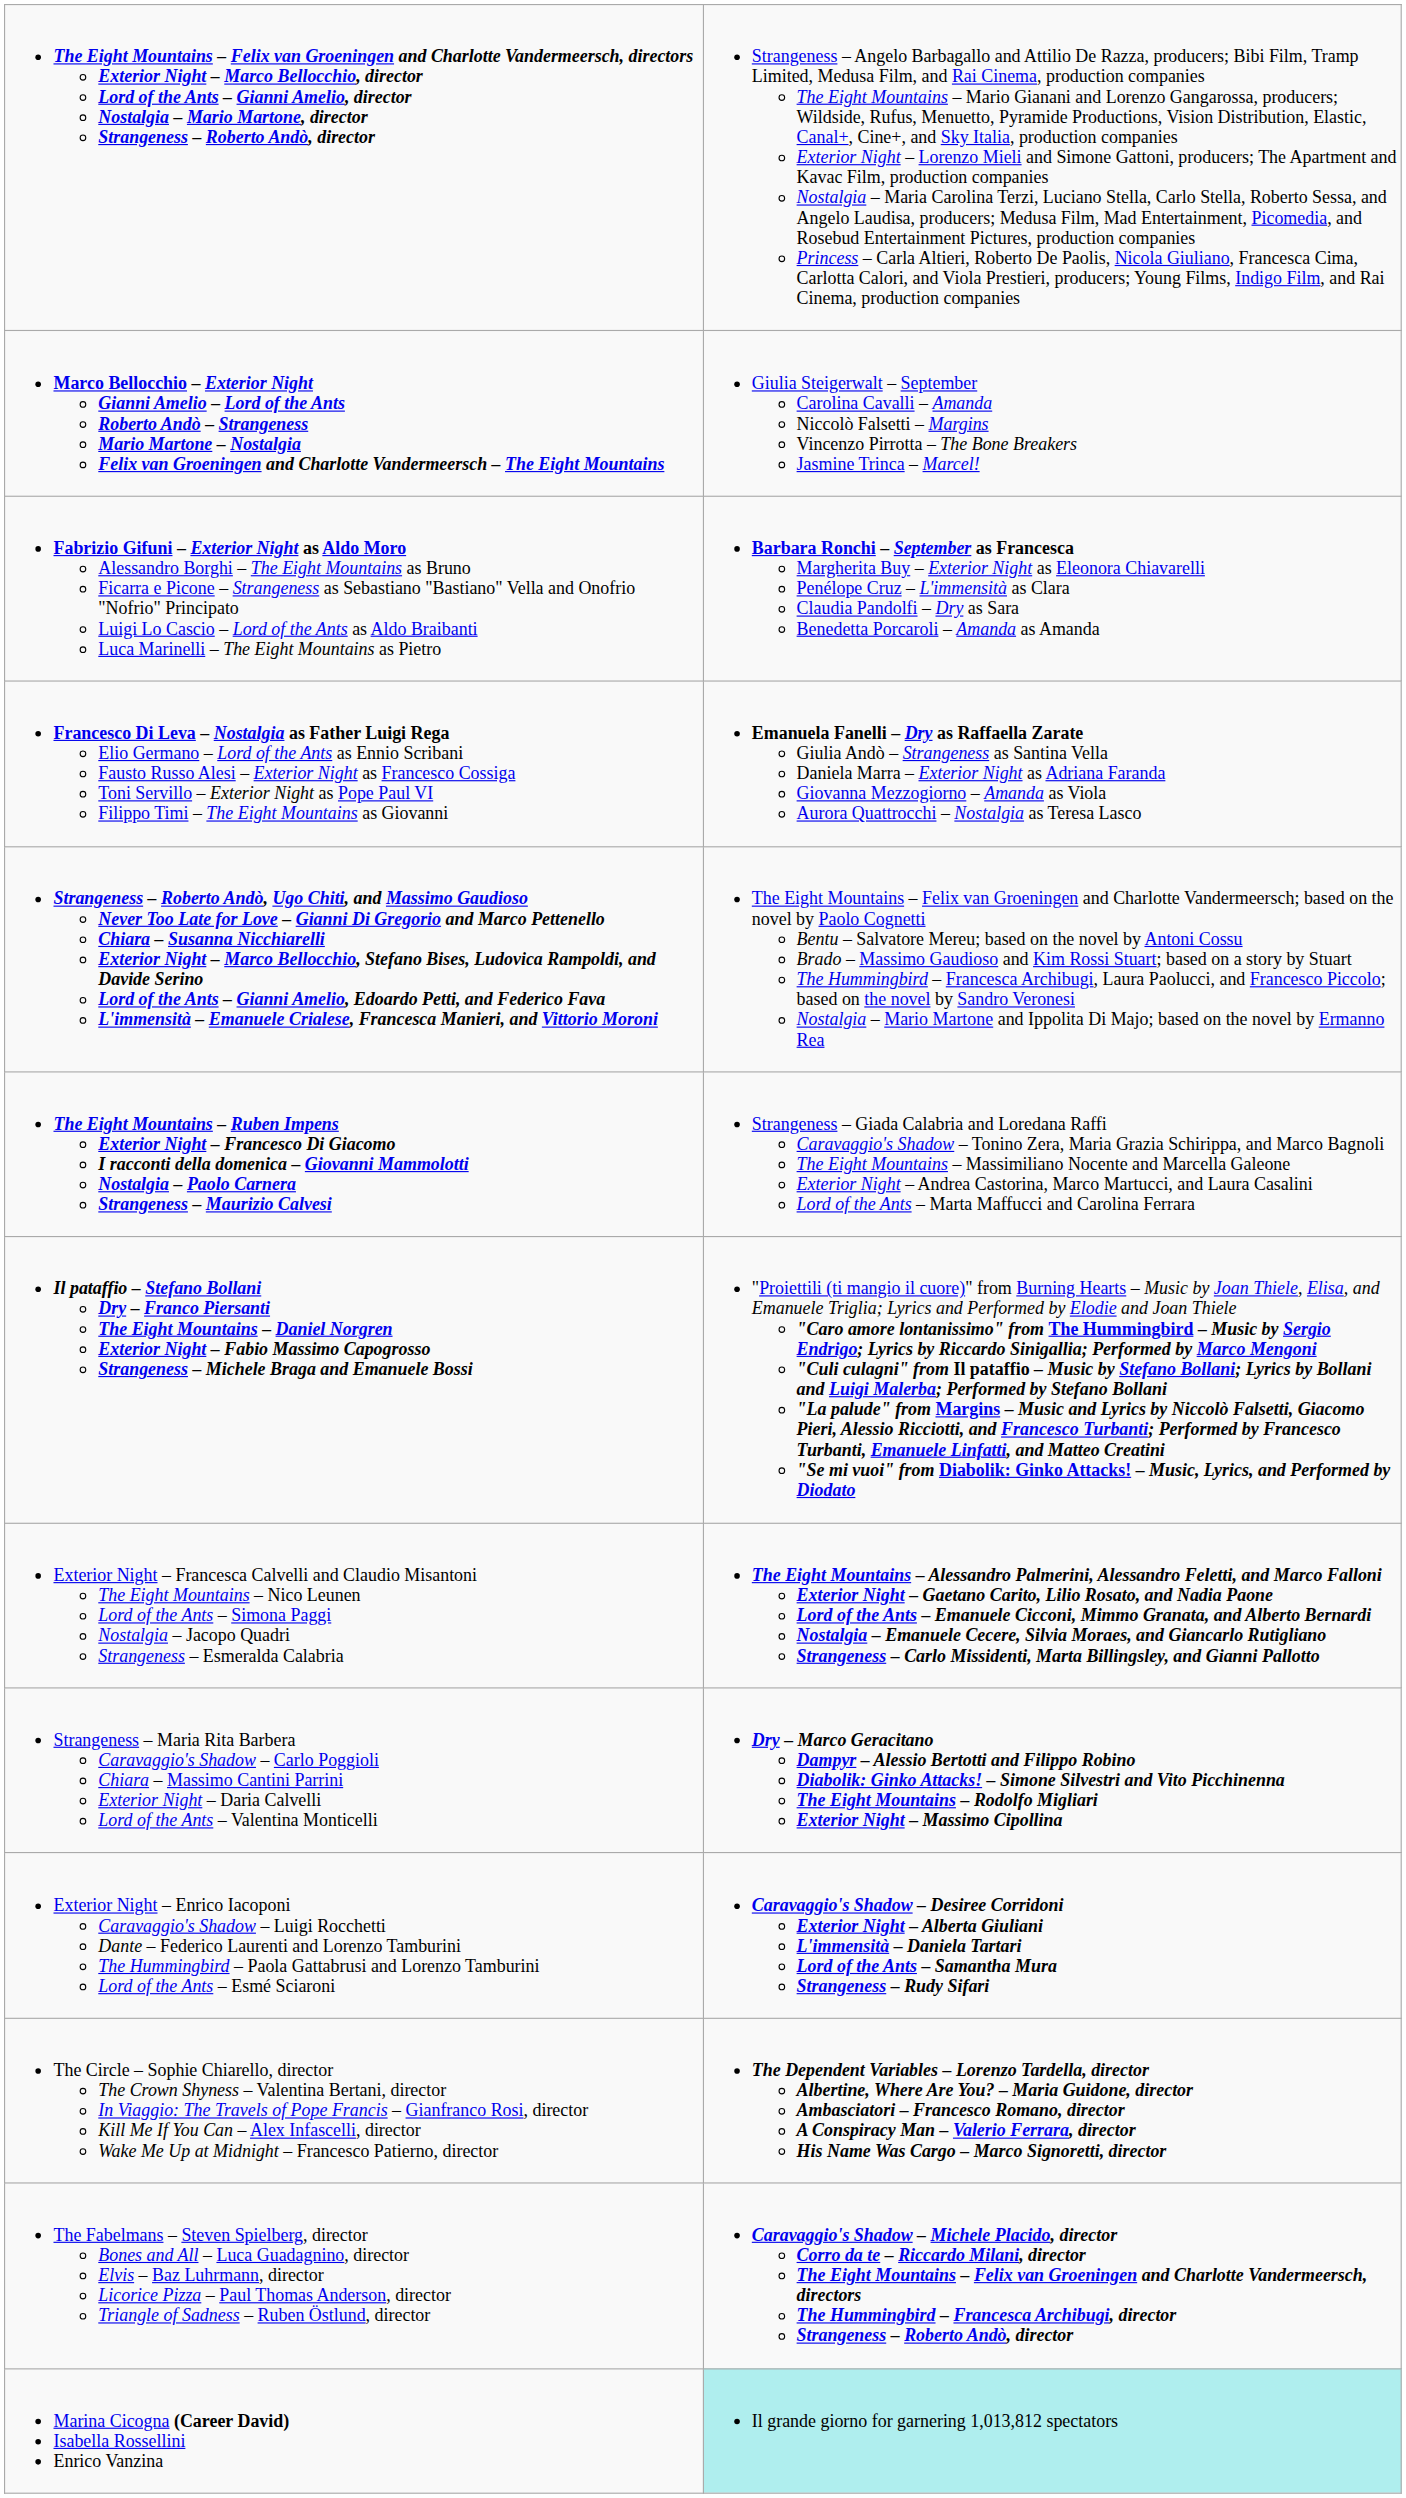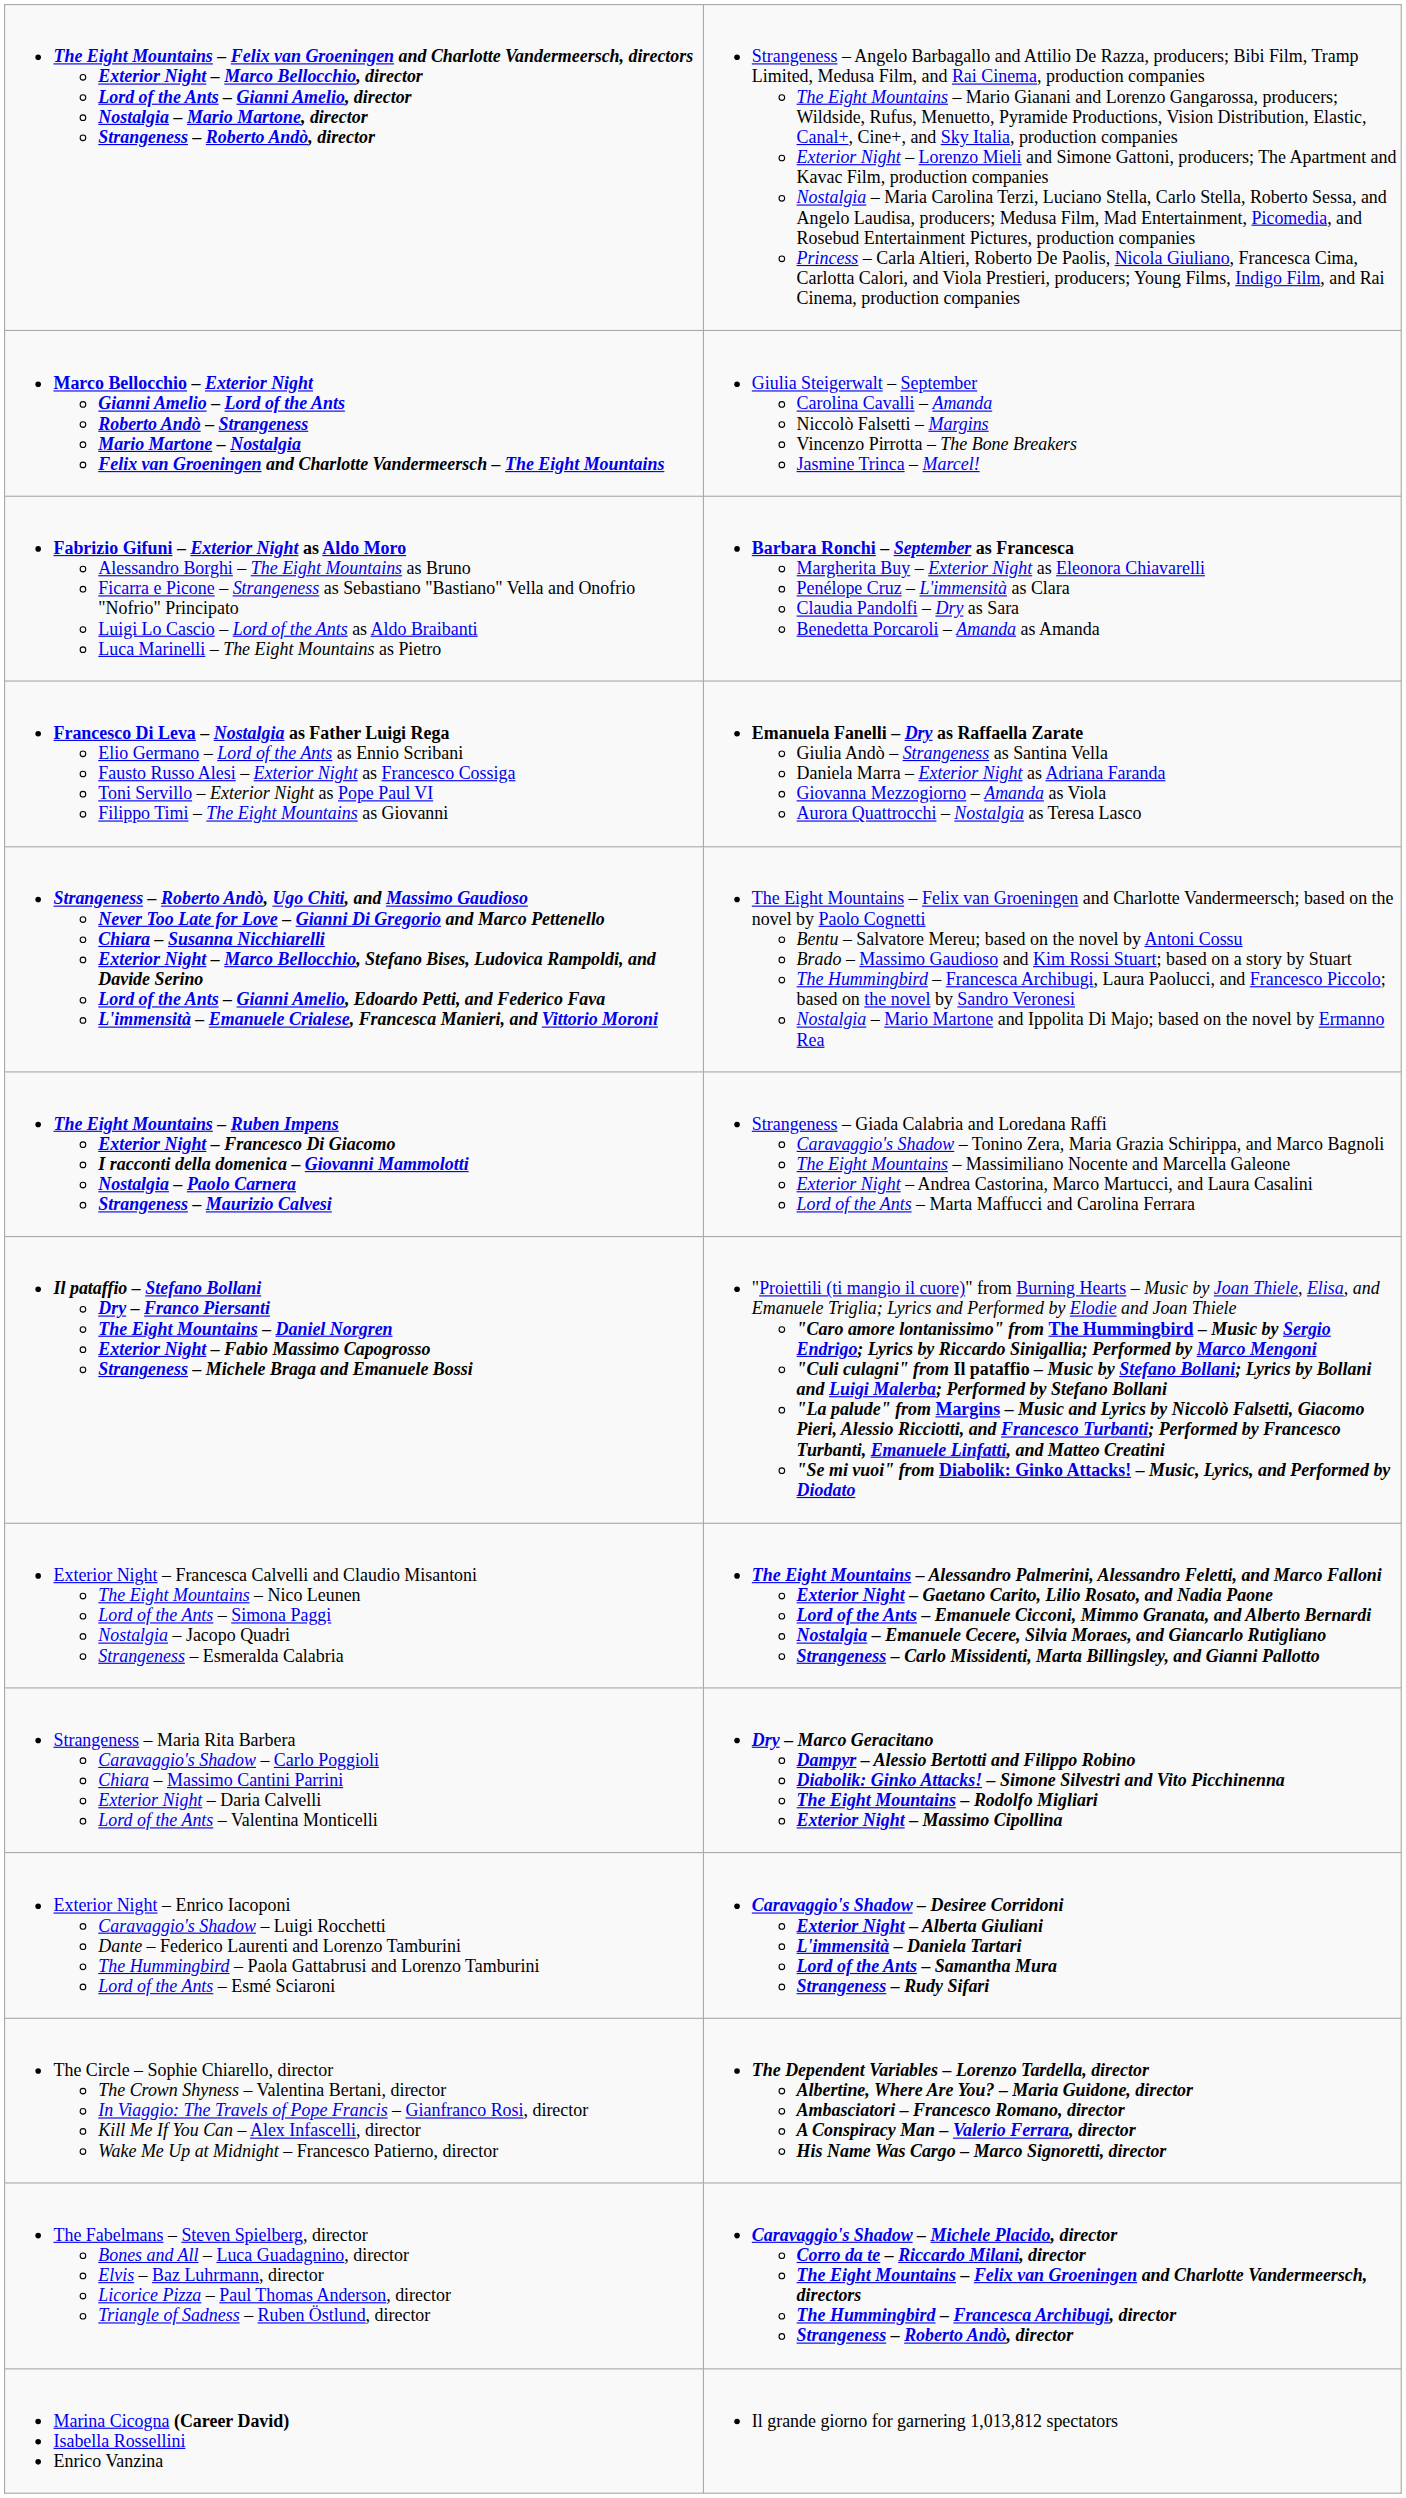row 13 | column 2: paleturquoise background -> no background
